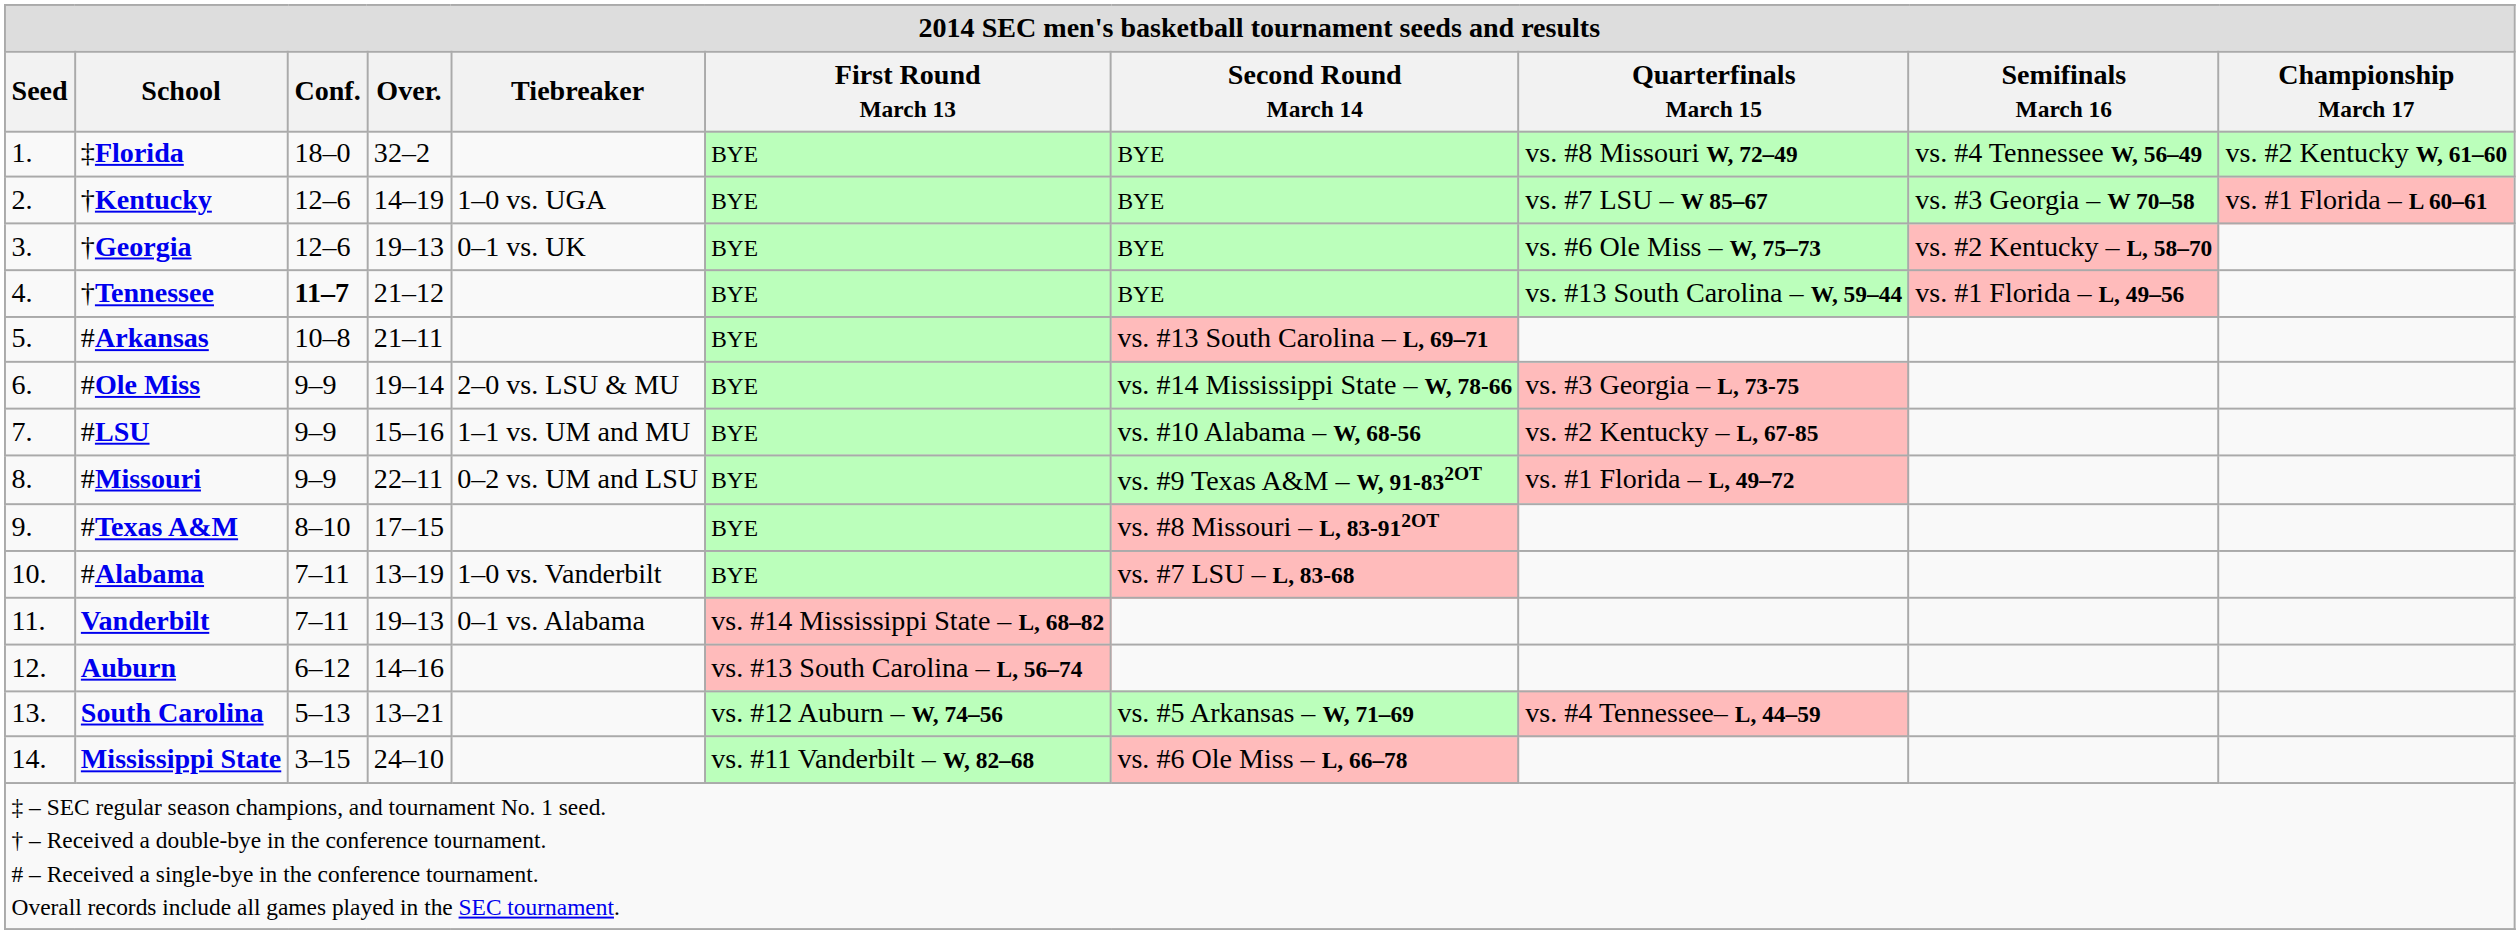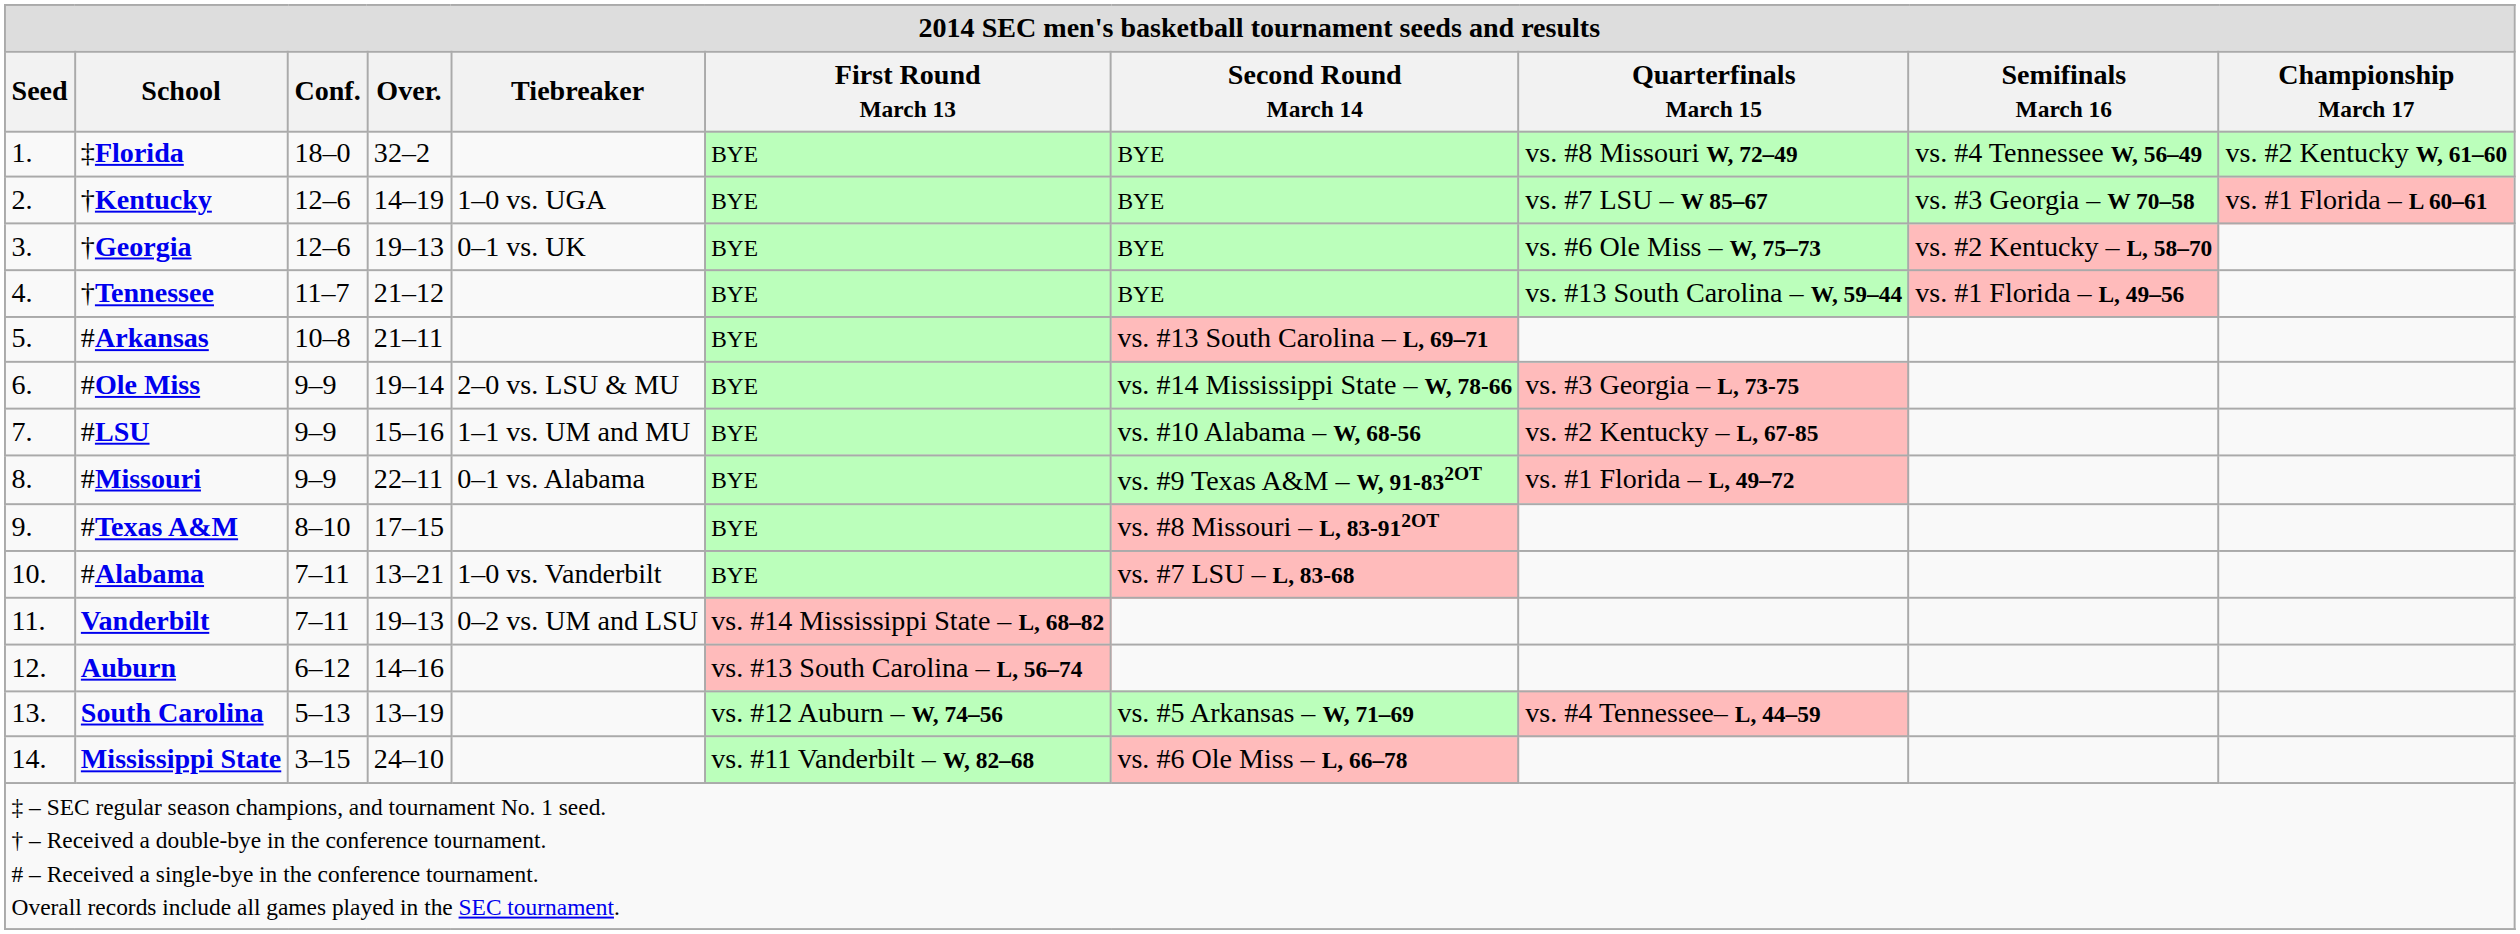†Tennessee | Conf.: bold -> normal
#Missouri | Tiebreaker: 0–2 vs. UM and LSU -> 0–1 vs. Alabama
#Alabama | Over.: 13–19 -> 13–21
Vanderbilt | Tiebreaker: 0–1 vs. Alabama -> 0–2 vs. UM and LSU
South Carolina | Over.: 13–21 -> 13–19
